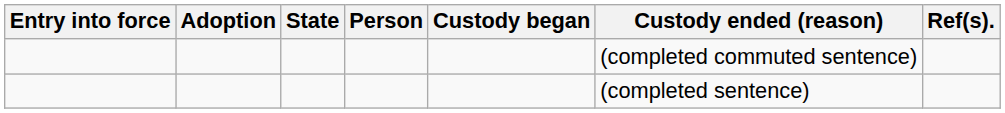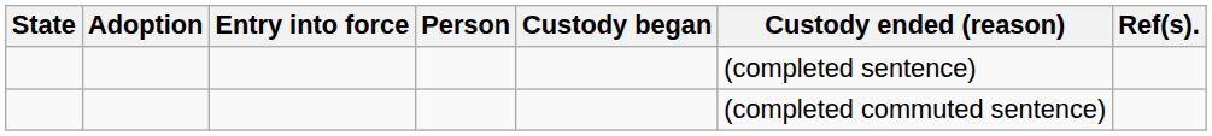columns swapped: State <-> Entry into force
row 2 | Custody ended (reason): (completed commuted sentence) -> (completed sentence)
row 3 | Custody ended (reason): (completed sentence) -> (completed commuted sentence)
